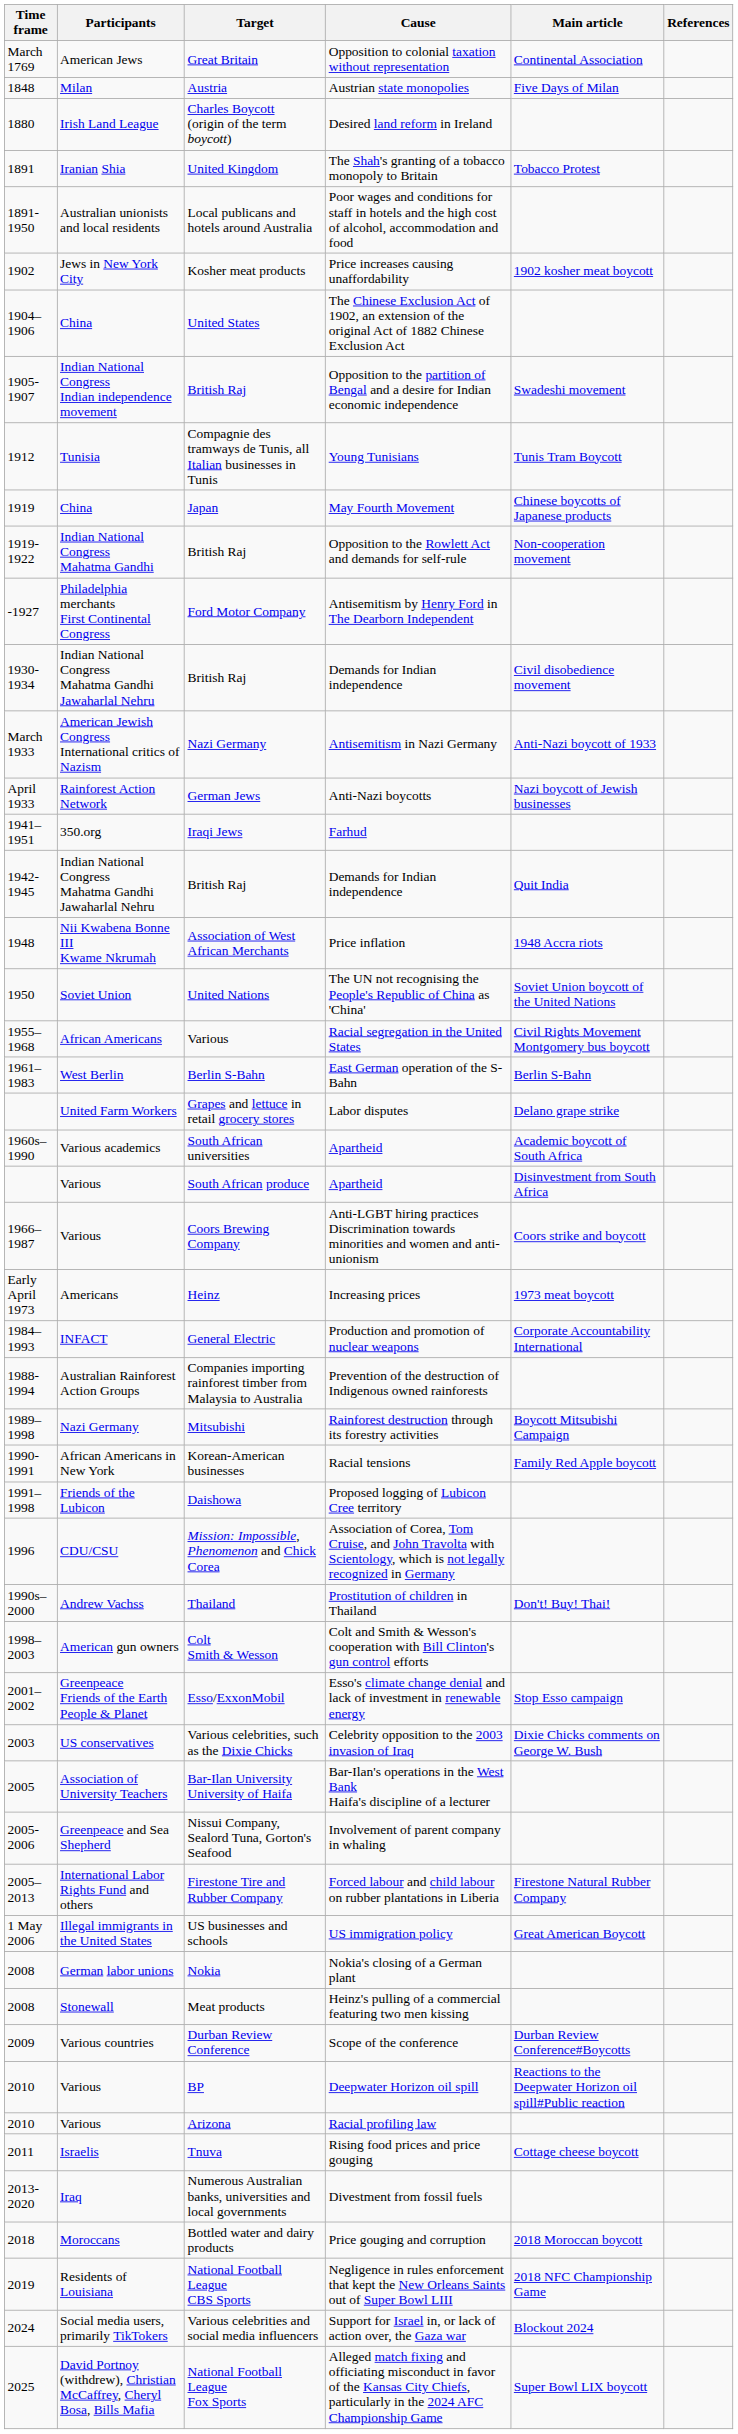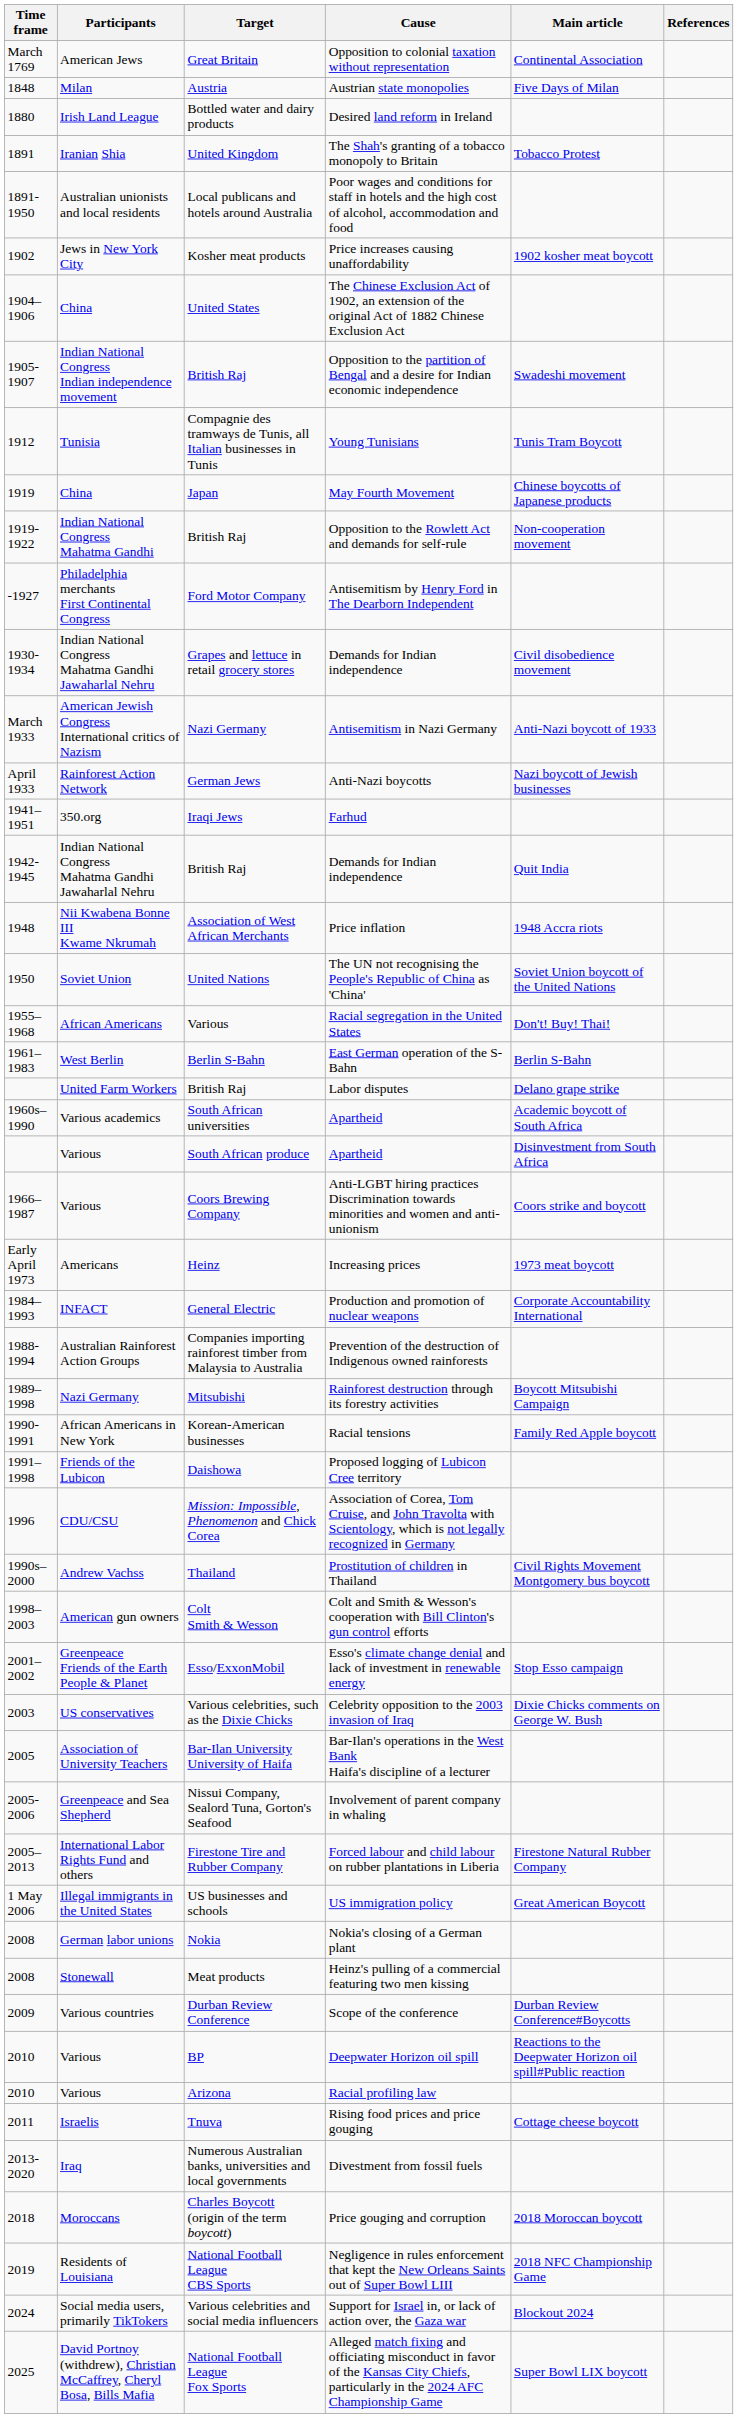Desired land reform in Ireland | Target: Charles Boycott (origin of the term boycott) -> Bottled water and dairy products
1930-1934 / Demands for Indian independence | Target: British Raj -> Grapes and lettuce in retail grocery stores
Racial segregation in the United States | Main article: Civil Rights Movement Montgomery bus boycott -> Don't! Buy! Thai!
Labor disputes | Target: Grapes and lettuce in retail grocery stores -> British Raj
Prostitution of children in Thailand | Main article: Don't! Buy! Thai! -> Civil Rights Movement Montgomery bus boycott
Price gouging and corruption | Target: Bottled water and dairy products -> Charles Boycott (origin of the term boycott)
